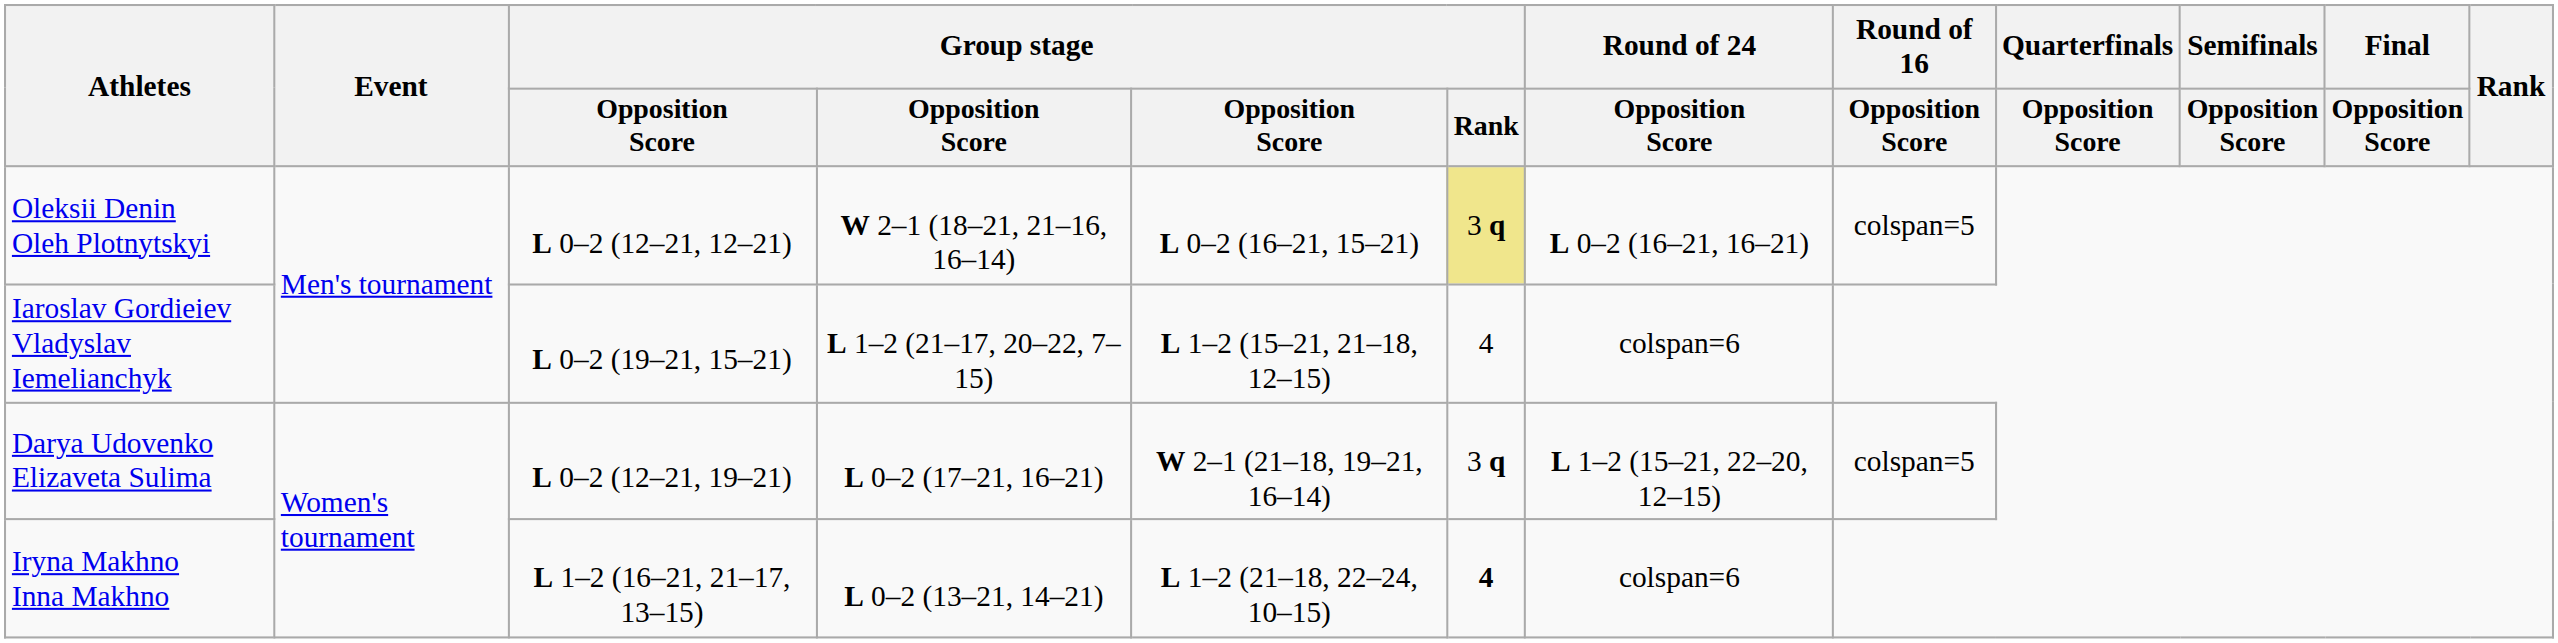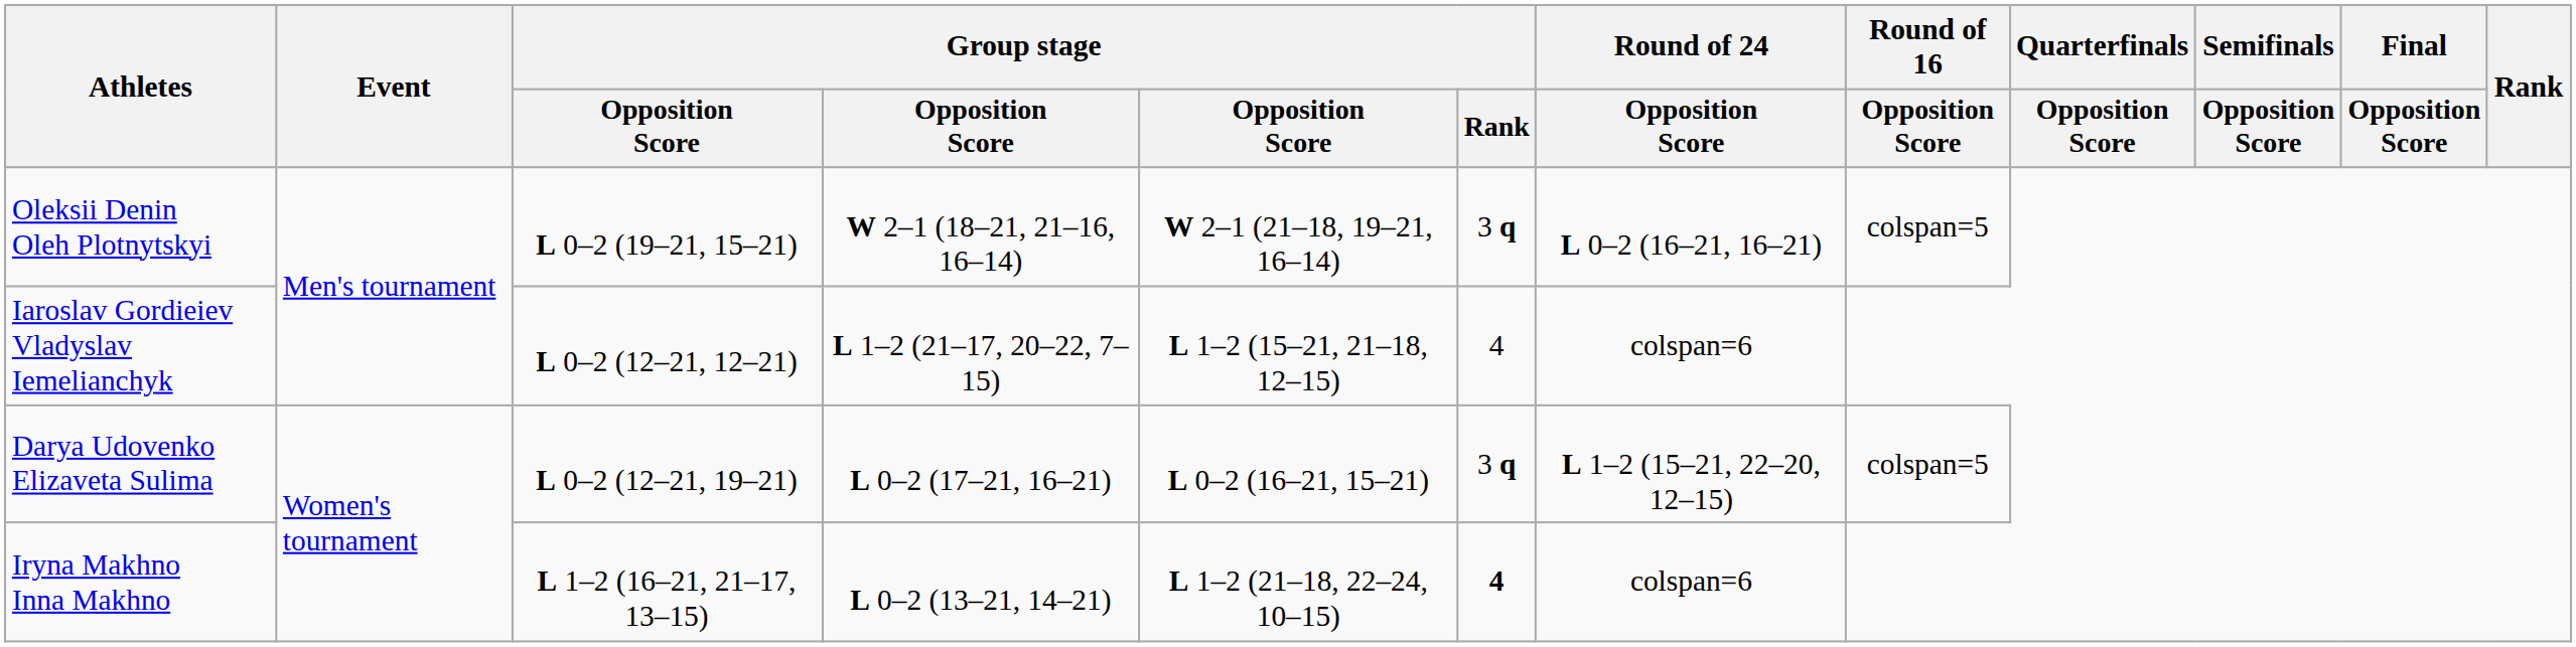Oleksii Denin Oleh Plotnytskyi | column 3: L 0–2 (12–21, 12–21) -> L 0–2 (19–21, 15–21)
Oleksii Denin Oleh Plotnytskyi | column 5: L 0–2 (16–21, 15–21) -> W 2–1 (21–18, 19–21, 16–14)
Oleksii Denin Oleh Plotnytskyi | Group stage / Rank: khaki background -> no background
Iaroslav Gordieiev Vladyslav Iemelianchyk | column 3: L 0–2 (19–21, 15–21) -> L 0–2 (12–21, 12–21)
Darya Udovenko Elizaveta Sulima | column 5: W 2–1 (21–18, 19–21, 16–14) -> L 0–2 (16–21, 15–21)
